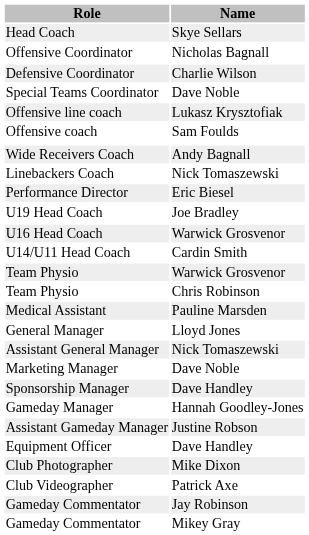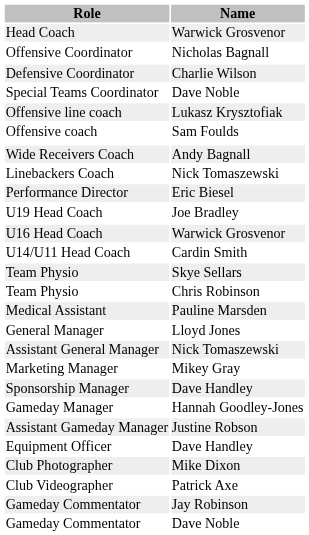row 2 | Name: Skye Sellars -> Warwick Grosvenor
row 14 | Name: Warwick Grosvenor -> Skye Sellars
row 19 | Name: Dave Noble -> Mikey Gray
row 27 | Name: Mikey Gray -> Dave Noble
